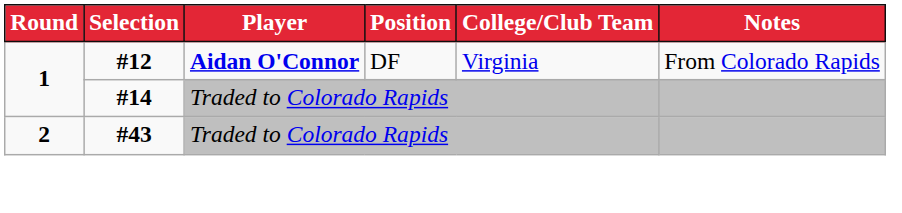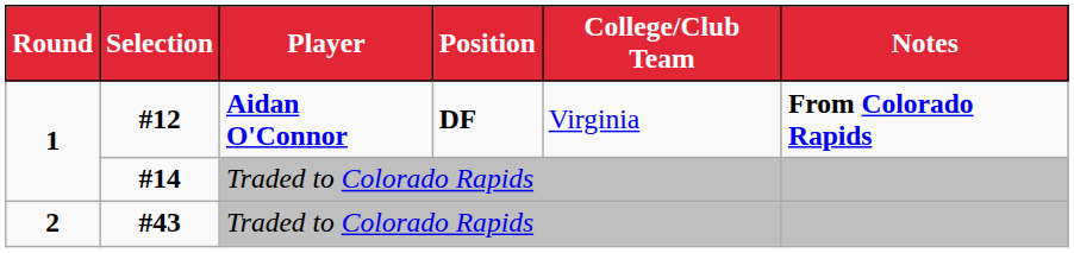#12 | Position: normal -> bold
#12 | Notes: normal -> bold
